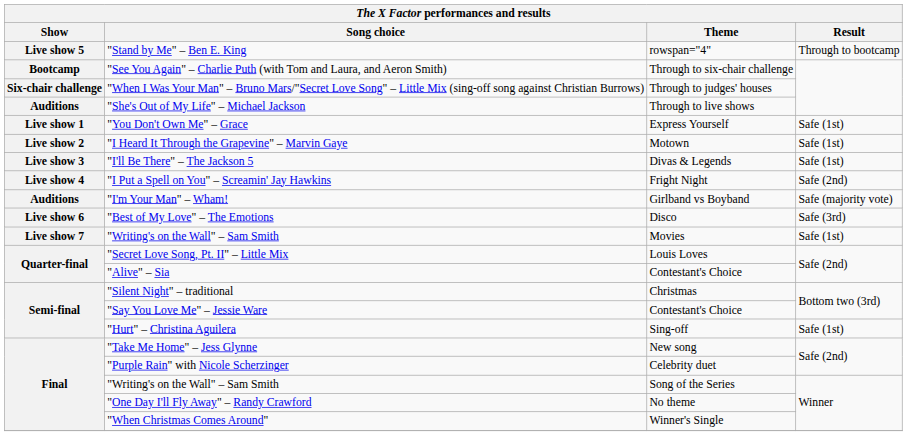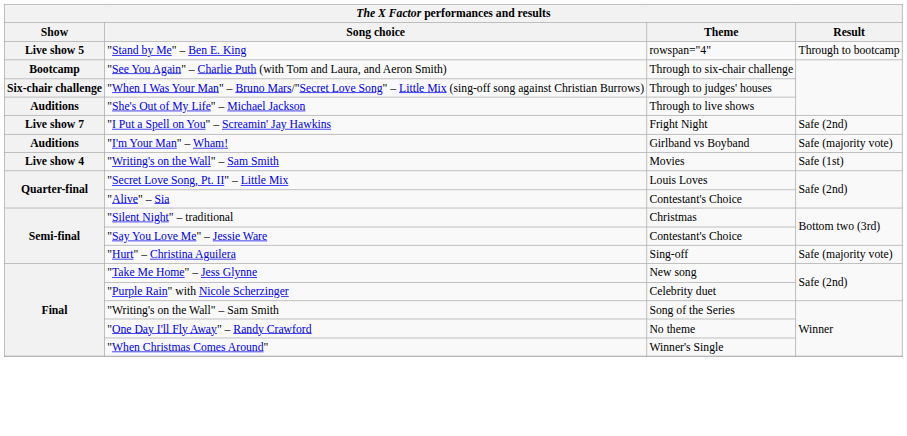- row: Live show 1 | "You Don't Own Me" – Grace | Express Yourself | Safe (1st)
- row: Live show 2 | "I Heard It Through the Grapevine" – Marvin Gaye | Motown | Safe (1st)
- row: Live show 3 | "I'll Be There" – The Jackson 5 | Divas & Legends | Safe (1st)
"I Put a Spell on You" – Screamin' Jay Hawkins | Show: Live show 4 -> Live show 7
- row: Live show 6 | "Best of My Love" – The Emotions | Disco | Safe (3rd)
"Writing's on the Wall" – Sam Smith / Movies | Show: Live show 7 -> Live show 4
"Hurt" – Christina Aguilera | Result: Safe (1st) -> Safe (majority vote)
